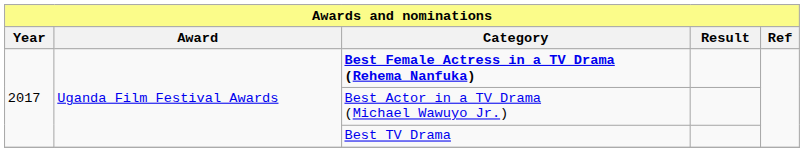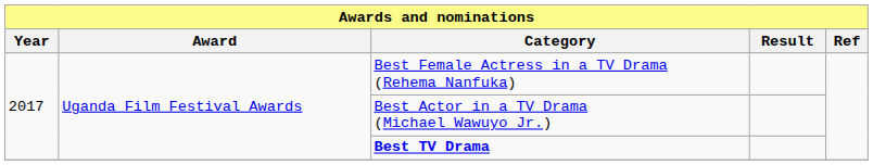Best Female Actress in a TV Drama (Rehema Nanfuka) | Category: bold -> normal
Best TV Drama | Category: normal -> bold
